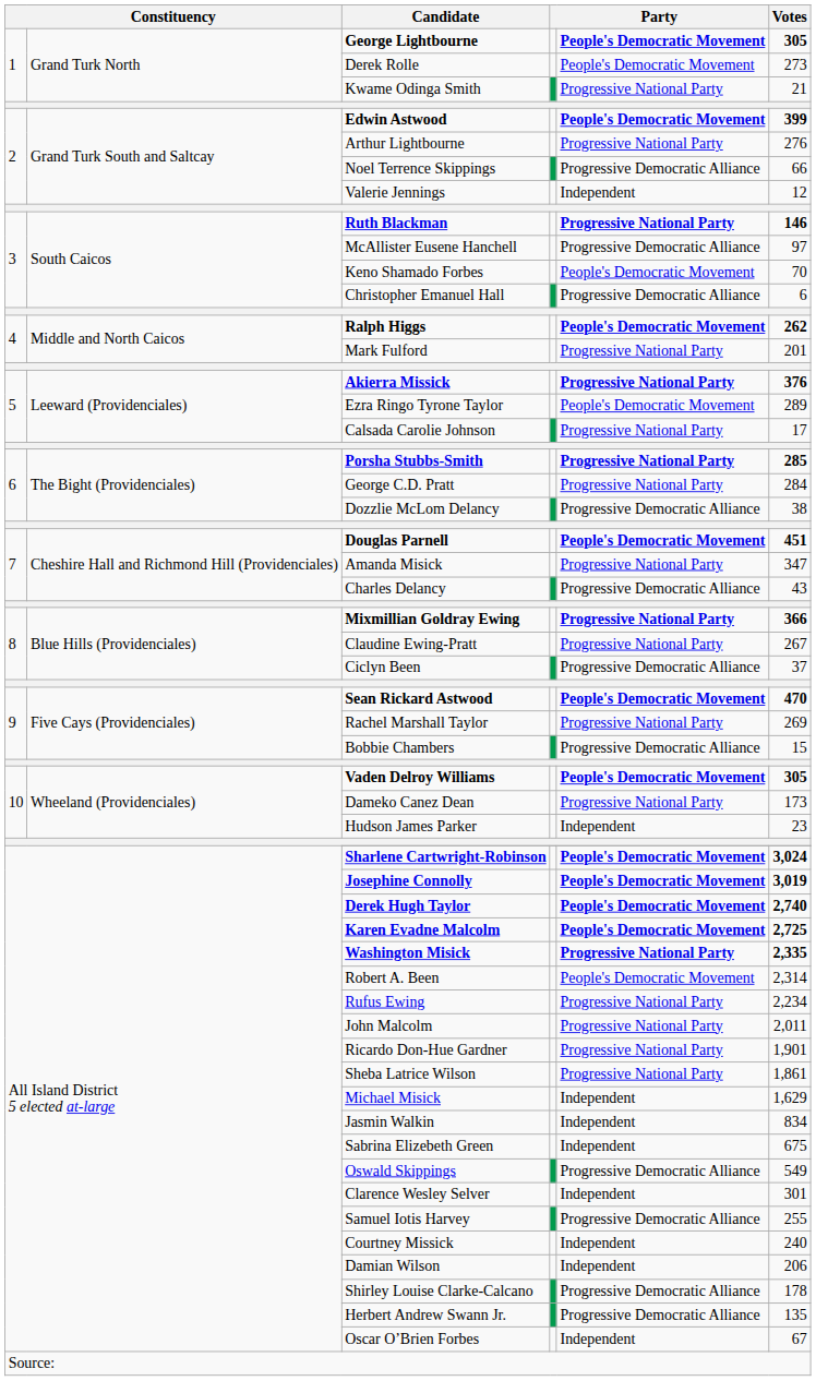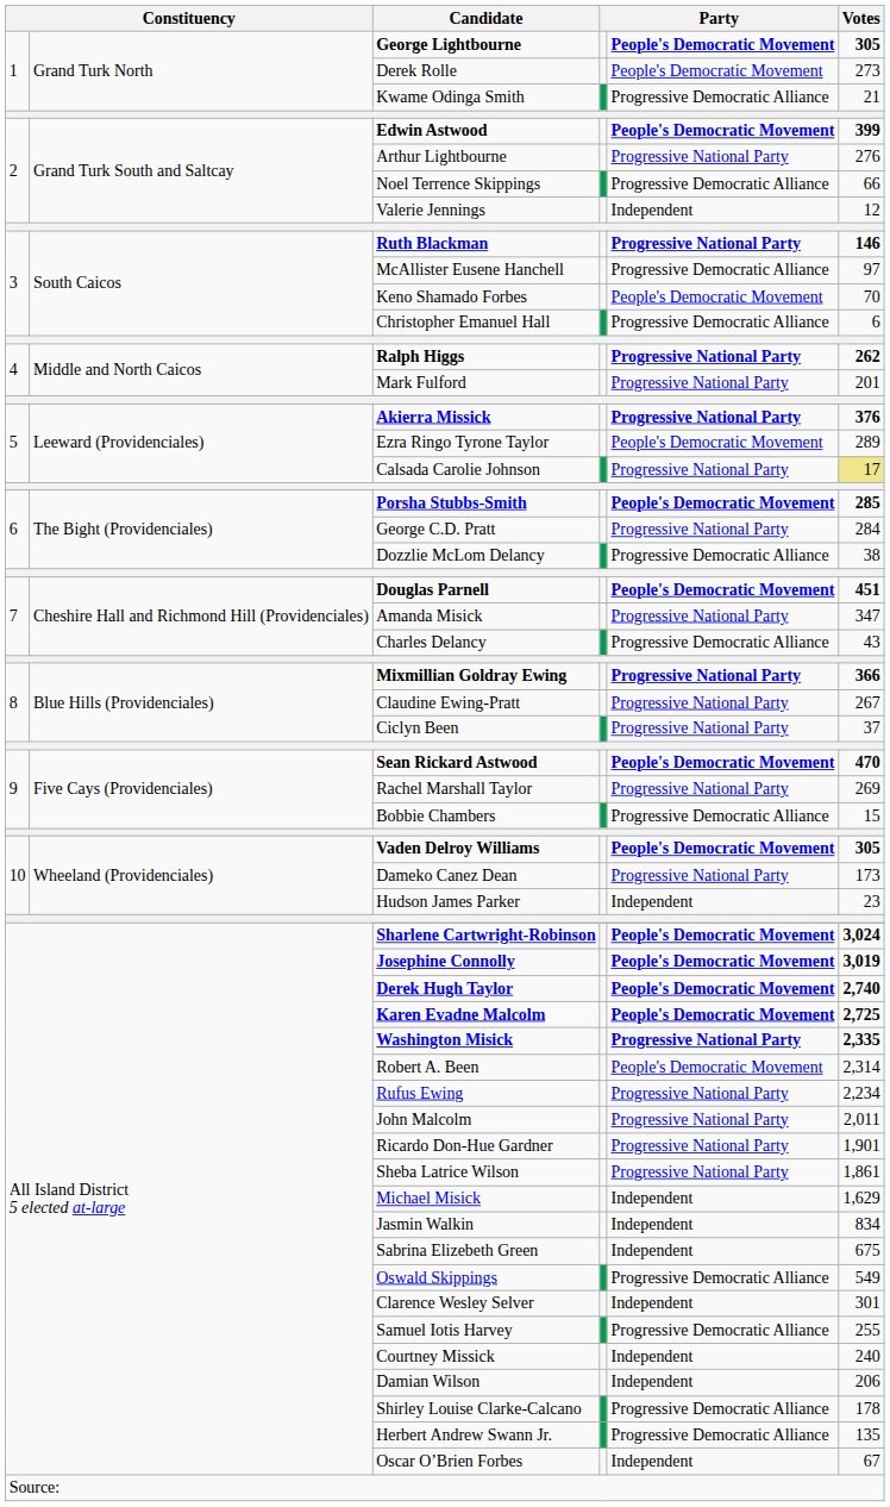Kwame Odinga Smith | column 5: Progressive National Party -> Progressive Democratic Alliance
Ralph Higgs | column 5: People's Democratic Movement -> Progressive National Party
Calsada Carolie Johnson | Votes: no background -> khaki background
Porsha Stubbs-Smith | column 5: Progressive National Party -> People's Democratic Movement
Ciclyn Been | column 5: Progressive Democratic Alliance -> Progressive National Party
